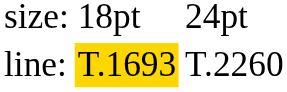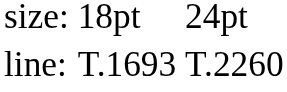line: | column 2: gold background -> no background
